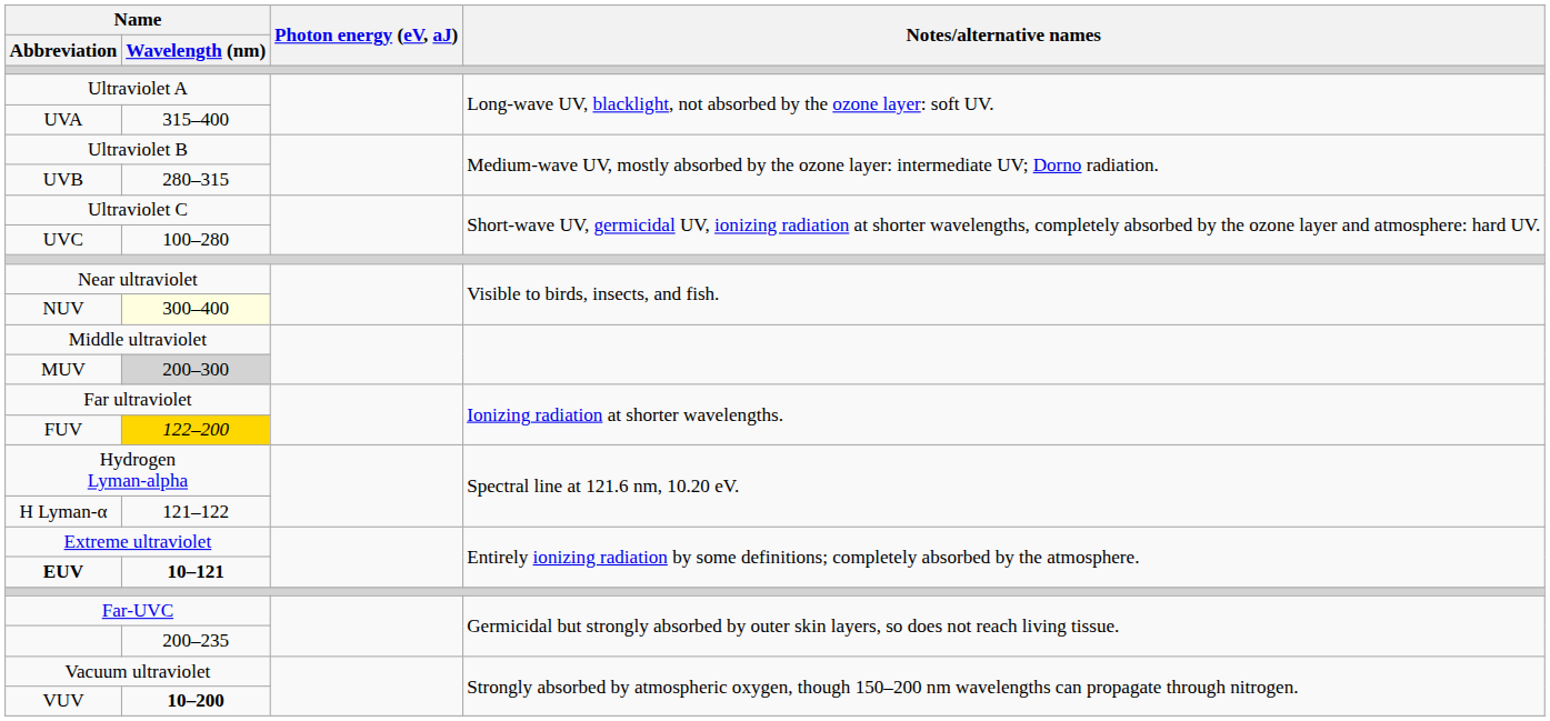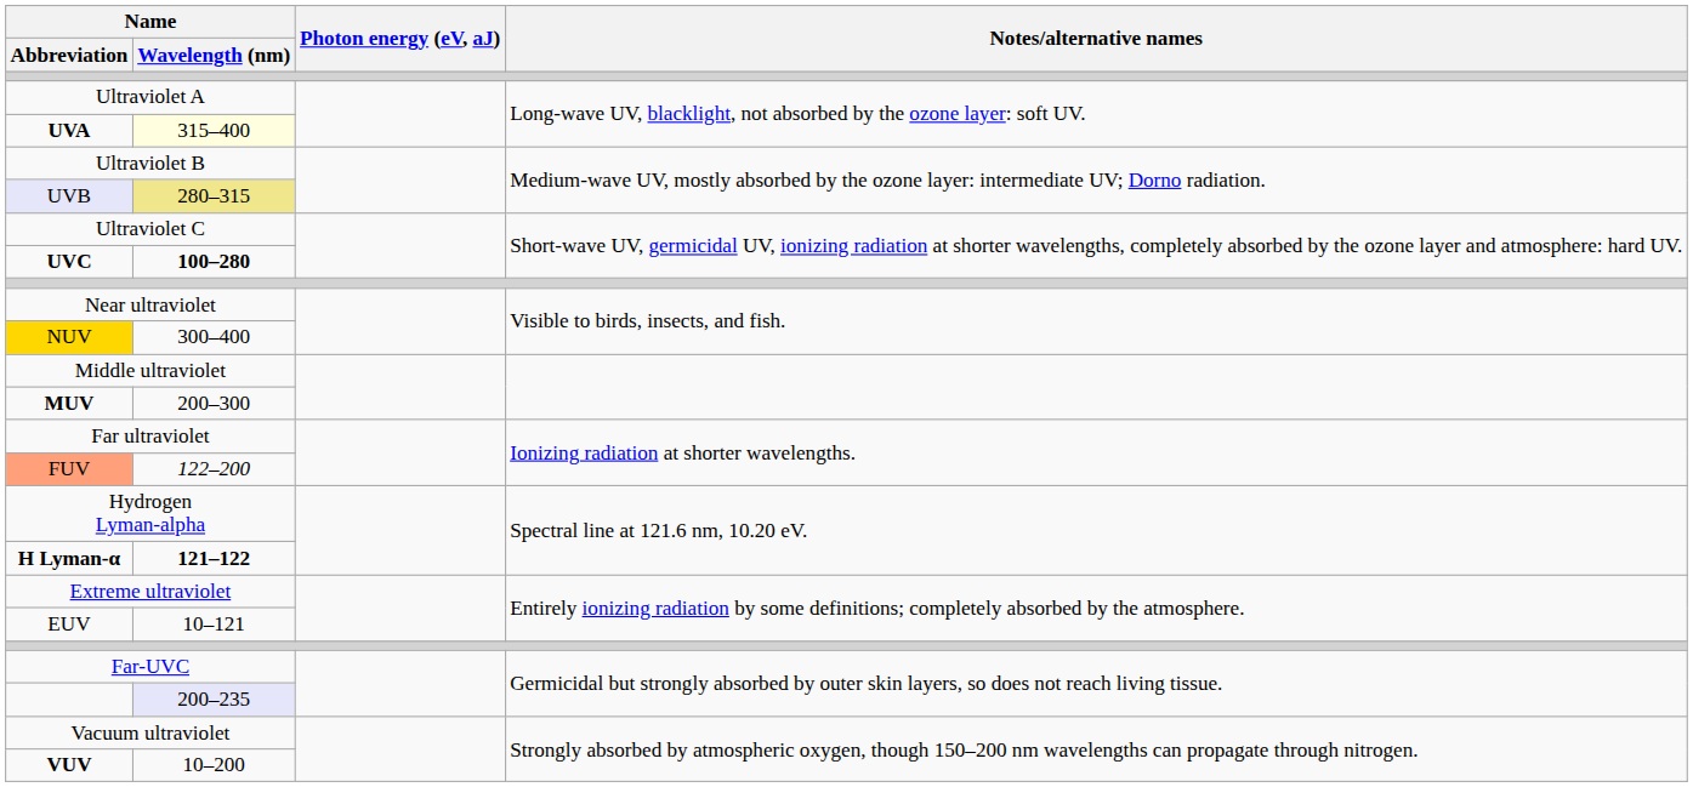315–400 | Name / Abbreviation: normal -> bold
315–400 | Name / Wavelength (nm): no background -> lightyellow background
280–315 | Name / Abbreviation: no background -> lavender background
280–315 | Name / Wavelength (nm): no background -> khaki background
100–280 | Name / Abbreviation: normal -> bold
100–280 | Name / Wavelength (nm): normal -> bold
300–400 | Name / Abbreviation: no background -> gold background
300–400 | Name / Wavelength (nm): lightyellow background -> no background
200–300 | Name / Abbreviation: normal -> bold
200–300 | Name / Wavelength (nm): lightgrey background -> no background
122–200 | Name / Abbreviation: no background -> lightsalmon background
122–200 | Name / Wavelength (nm): gold background -> no background
121–122 | Name / Abbreviation: normal -> bold
121–122 | Name / Wavelength (nm): normal -> bold
10–121 | Name / Abbreviation: bold -> normal
10–121 | Name / Wavelength (nm): bold -> normal
200–235 | Name / Wavelength (nm): no background -> lavender background
10–200 | Name / Abbreviation: normal -> bold
10–200 | Name / Wavelength (nm): bold -> normal
